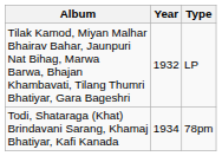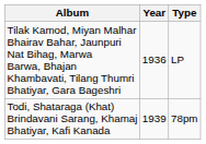row 2 | Year: 1932 -> 1936
row 3 | Year: 1934 -> 1939
